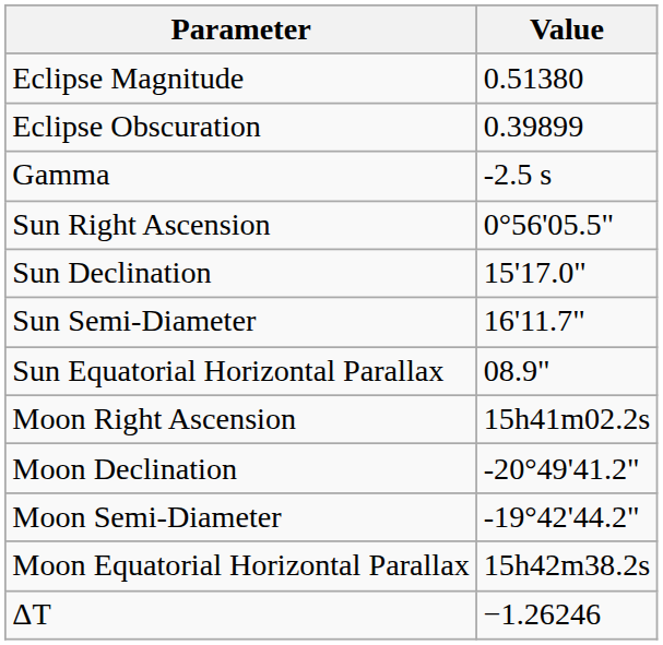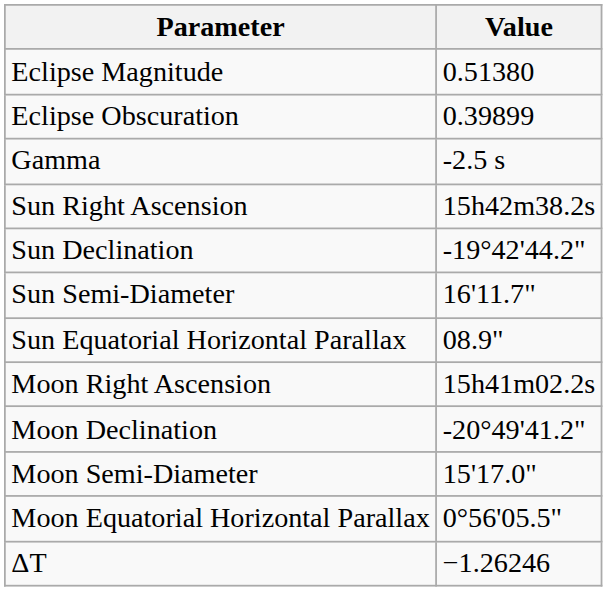Sun Right Ascension | Value: 0°56'05.5" -> 15h42m38.2s
Sun Declination | Value: 15'17.0" -> -19°42'44.2"
Moon Semi-Diameter | Value: -19°42'44.2" -> 15'17.0"
Moon Equatorial Horizontal Parallax | Value: 15h42m38.2s -> 0°56'05.5"
